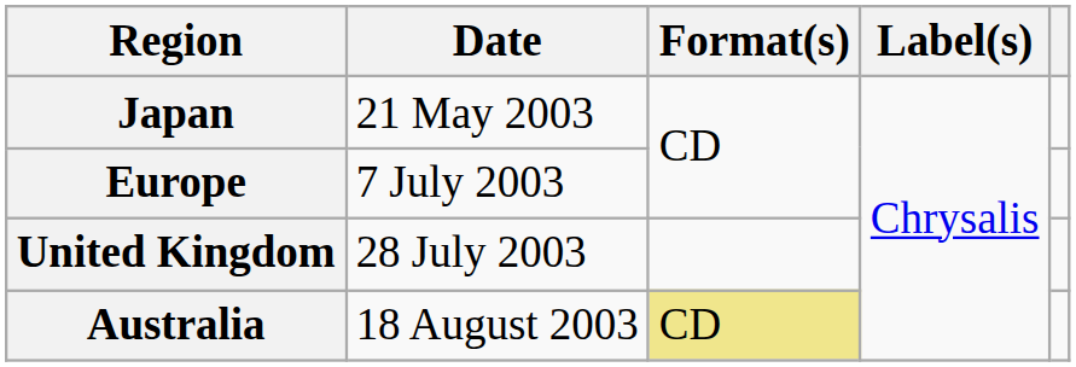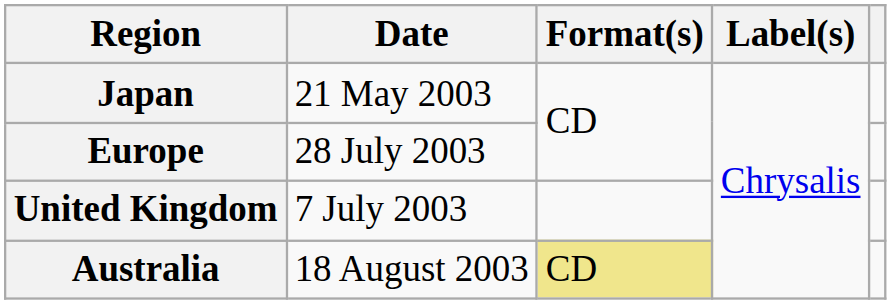Europe | Date: 7 July 2003 -> 28 July 2003
United Kingdom | Date: 28 July 2003 -> 7 July 2003
